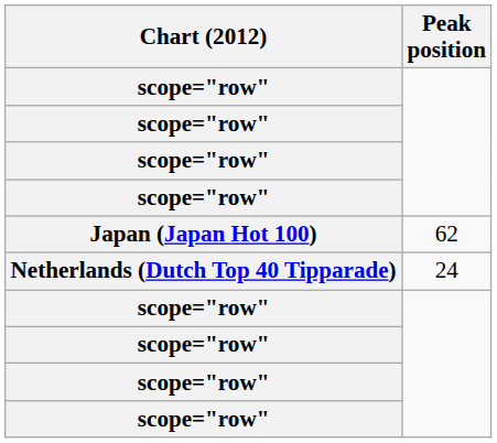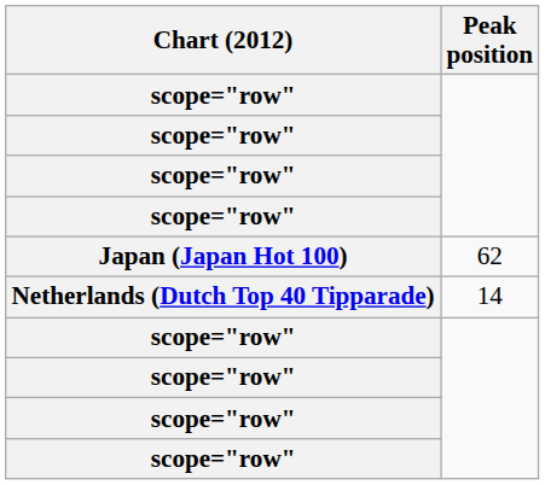Netherlands (Dutch Top 40 Tipparade) | Peak position: 24 -> 14
